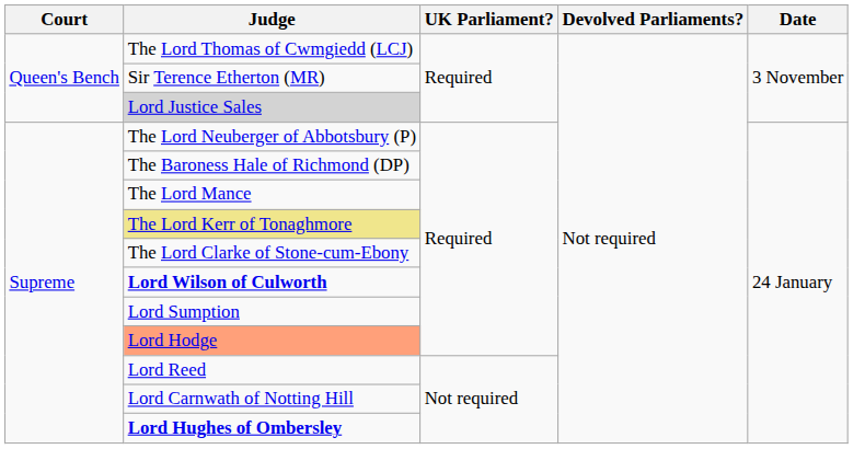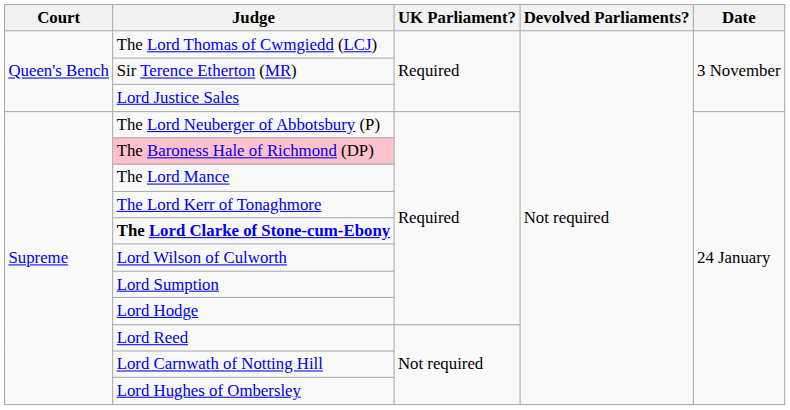Lord Justice Sales | Judge: lightgrey background -> no background
The Baroness Hale of Richmond (DP) | Judge: no background -> pink background
The Lord Kerr of Tonaghmore | Judge: khaki background -> no background
The Lord Clarke of Stone-cum-Ebony | Judge: normal -> bold
Lord Wilson of Culworth | Judge: bold -> normal
Lord Hodge | Judge: lightsalmon background -> no background
Lord Hughes of Ombersley | Judge: bold -> normal
